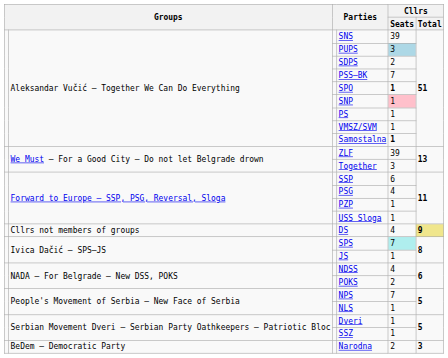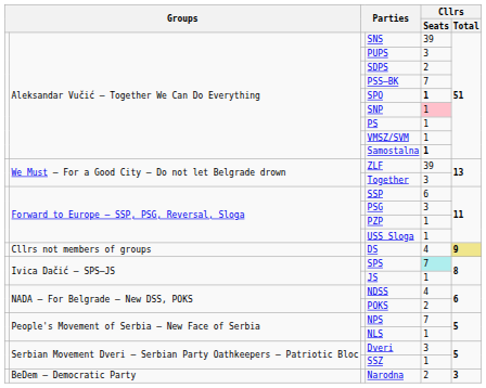PUPS | Cllrs / Seats: lightblue background -> no background
PSG | Cllrs / Seats: 4 -> 3
Dveri | Cllrs / Seats: 1 -> 3
